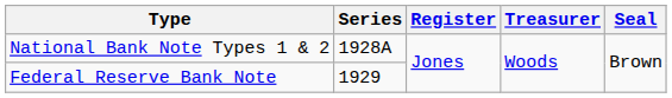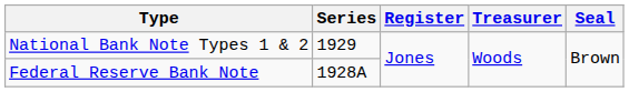National Bank Note Types 1 & 2 | Series: 1928A -> 1929
Federal Reserve Bank Note | Series: 1929 -> 1928A
